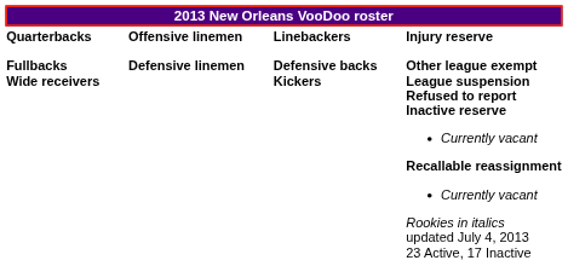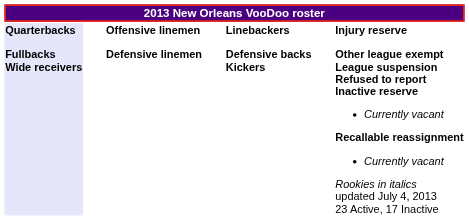Quarterbacks Fullbacks Wide receivers | column 1: no background -> lavender background
